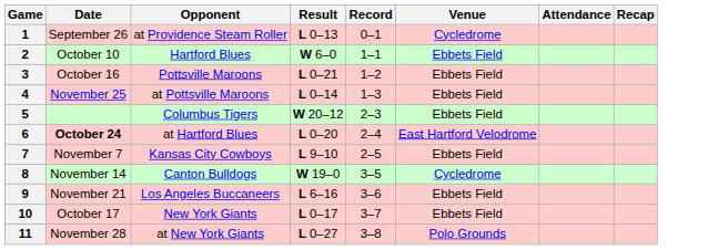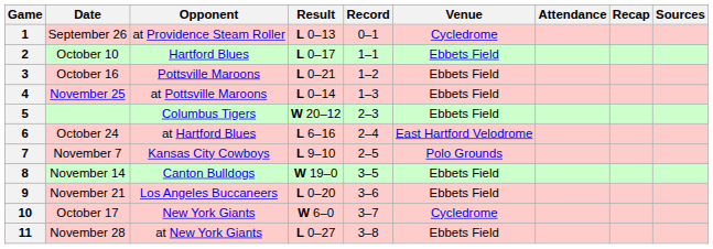+ column: Sources
2 | Result: W 6–0 -> L 0–17
6 | Date: bold -> normal
6 | Result: L 0–20 -> L 6–16
7 | Venue: Ebbets Field -> Polo Grounds
8 | Venue: Cycledrome -> Ebbets Field
9 | Result: L 6–16 -> L 0–20
10 | Result: L 0–17 -> W 6–0
10 | Venue: Ebbets Field -> Cycledrome
11 | Venue: Polo Grounds -> Ebbets Field
